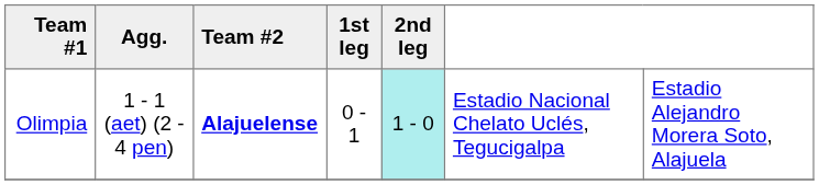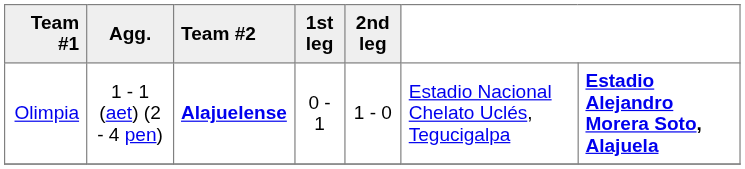Olimpia | 2nd leg: paleturquoise background -> no background
Olimpia | column 7: normal -> bold
